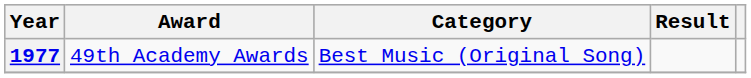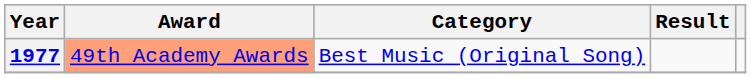1977 | Award: no background -> lightsalmon background
